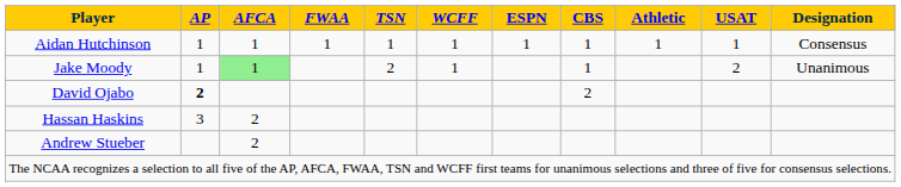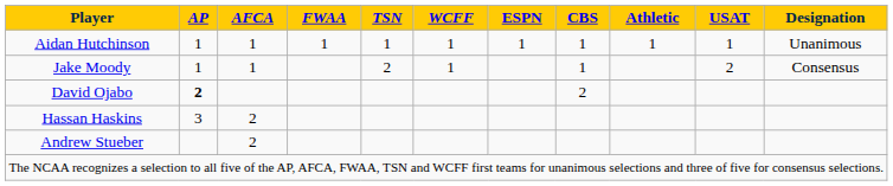Aidan Hutchinson | Designation: Consensus -> Unanimous
Jake Moody | AFCA: lightgreen background -> no background
Jake Moody | Designation: Unanimous -> Consensus
